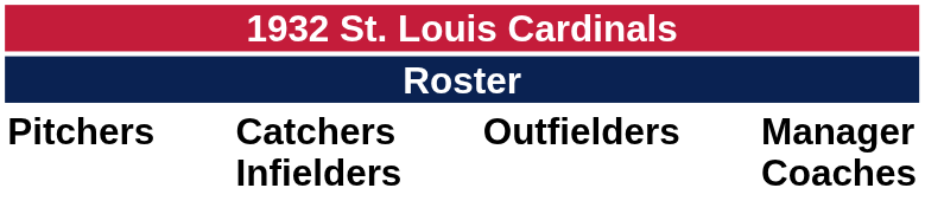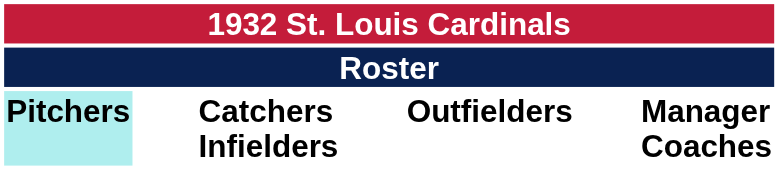Pitchers | column 1: no background -> paleturquoise background
